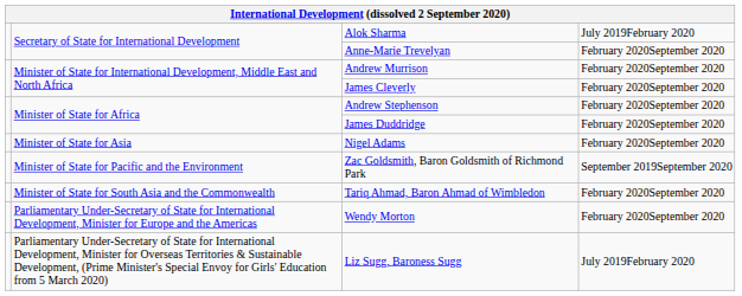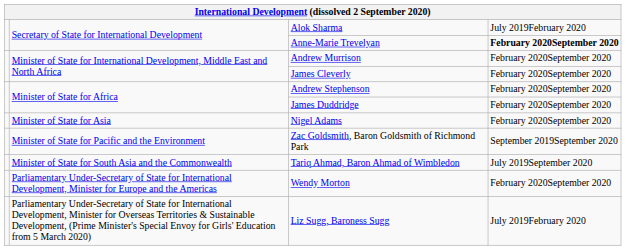Anne-Marie Trevelyan | column 4: normal -> bold
Tariq Ahmad, Baron Ahmad of Wimbledon | column 4: February 2020September 2020 -> July 2019September 2020
